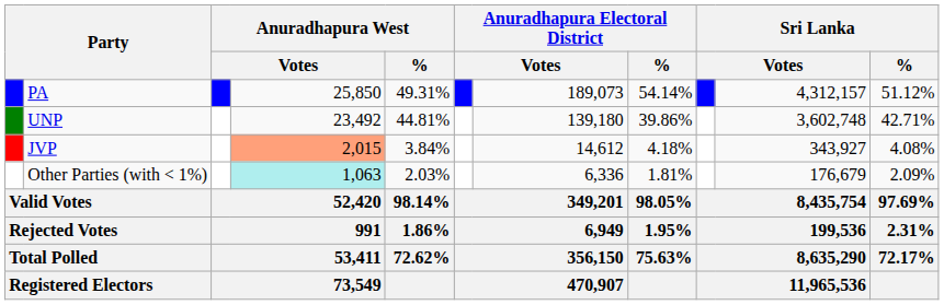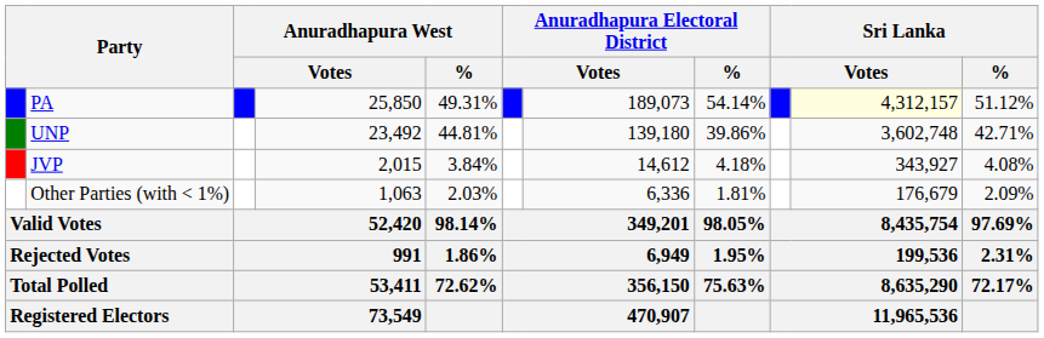PA | column 10: no background -> lightyellow background
JVP | column 4: lightsalmon background -> no background
Other Parties (with < 1%) | column 4: paleturquoise background -> no background
